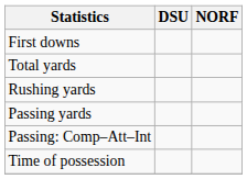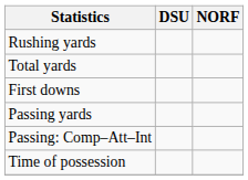rows swapped: First downs <-> Rushing yards
